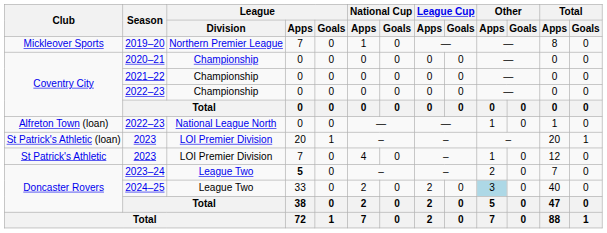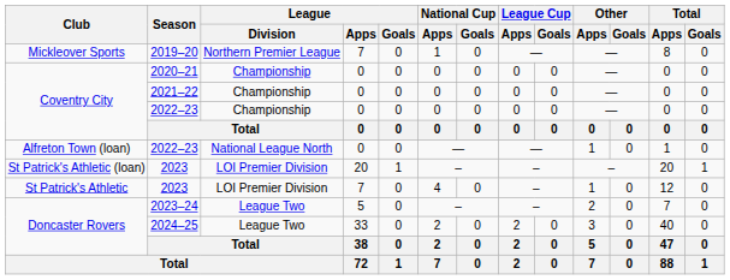2023–24 | League / Apps: bold -> normal
2024–25 | Other / Apps: lightblue background -> no background
